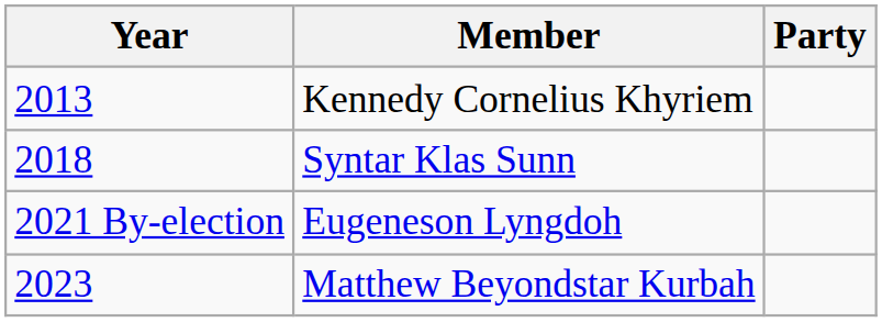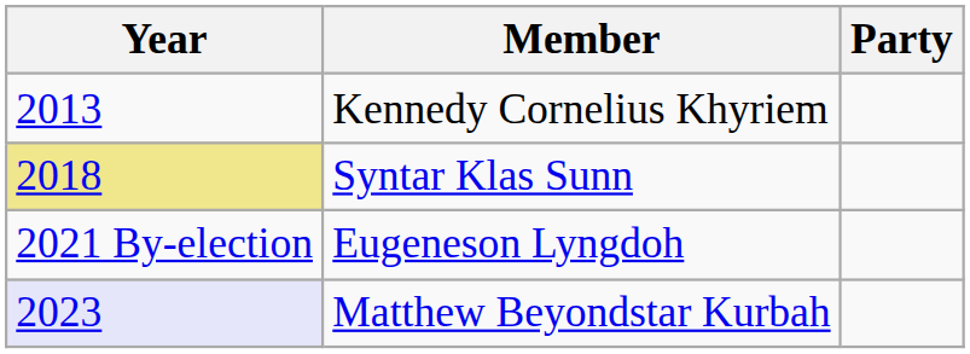Syntar Klas Sunn | Year: no background -> khaki background
Matthew Beyondstar Kurbah | Year: no background -> lavender background
